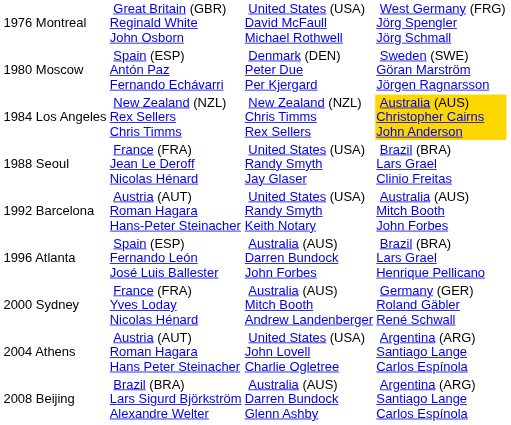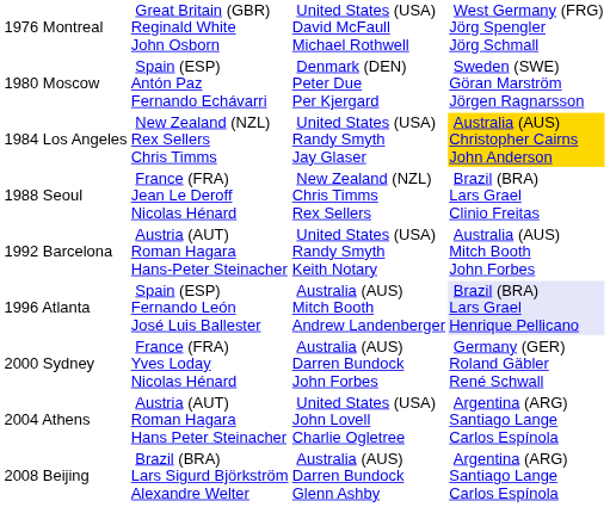1984 Los Angeles | column 3: New Zealand (NZL) Chris Timms Rex Sellers -> United States (USA) Randy Smyth Jay Glaser
1988 Seoul | column 3: United States (USA) Randy Smyth Jay Glaser -> New Zealand (NZL) Chris Timms Rex Sellers
1996 Atlanta | column 3: Australia (AUS) Darren Bundock John Forbes -> Australia (AUS) Mitch Booth Andrew Landenberger
1996 Atlanta | column 4: no background -> lavender background
2000 Sydney | column 3: Australia (AUS) Mitch Booth Andrew Landenberger -> Australia (AUS) Darren Bundock John Forbes
